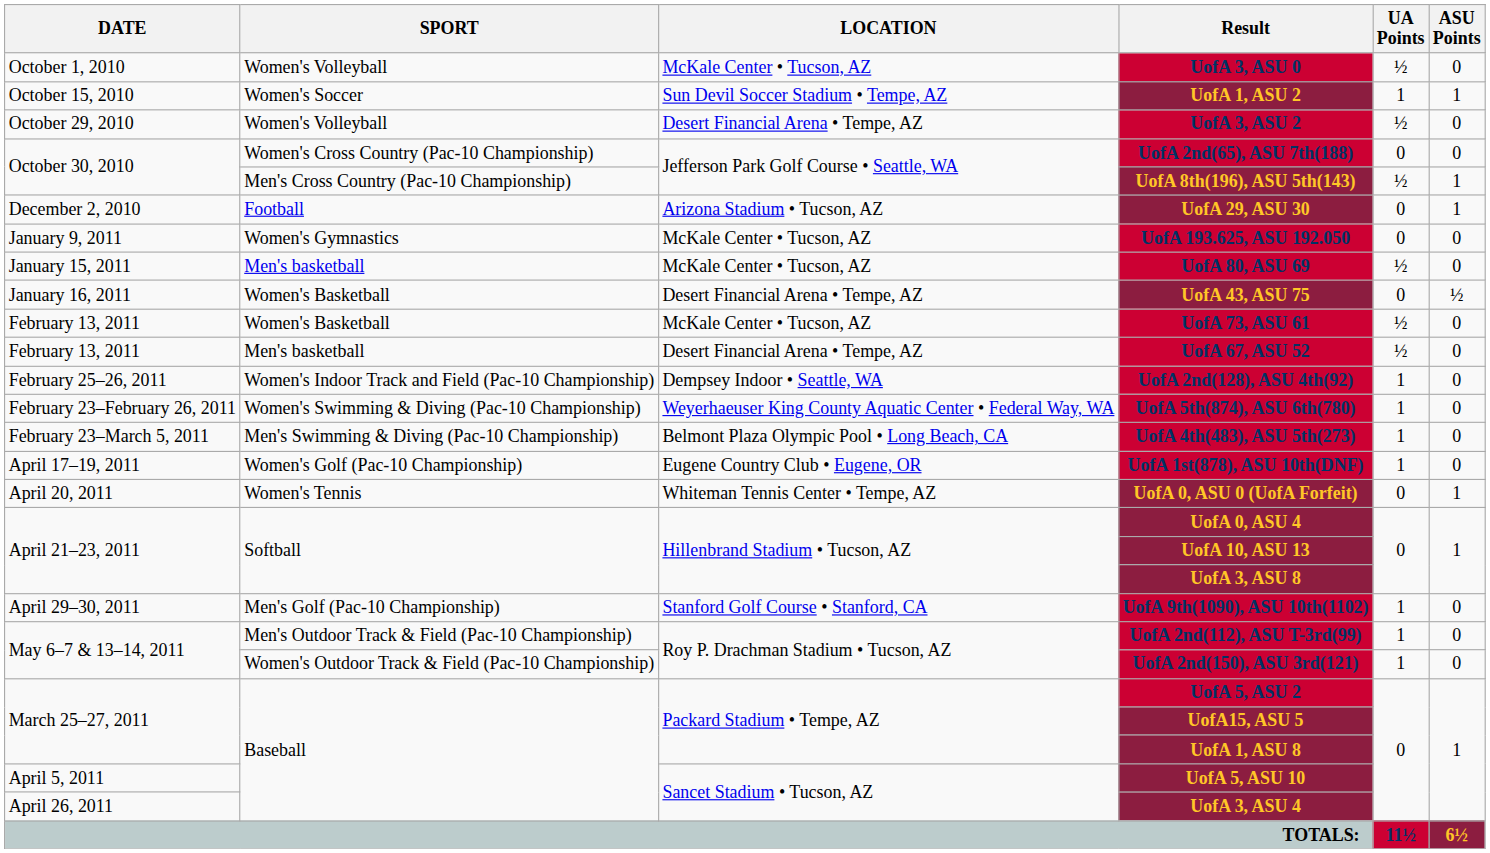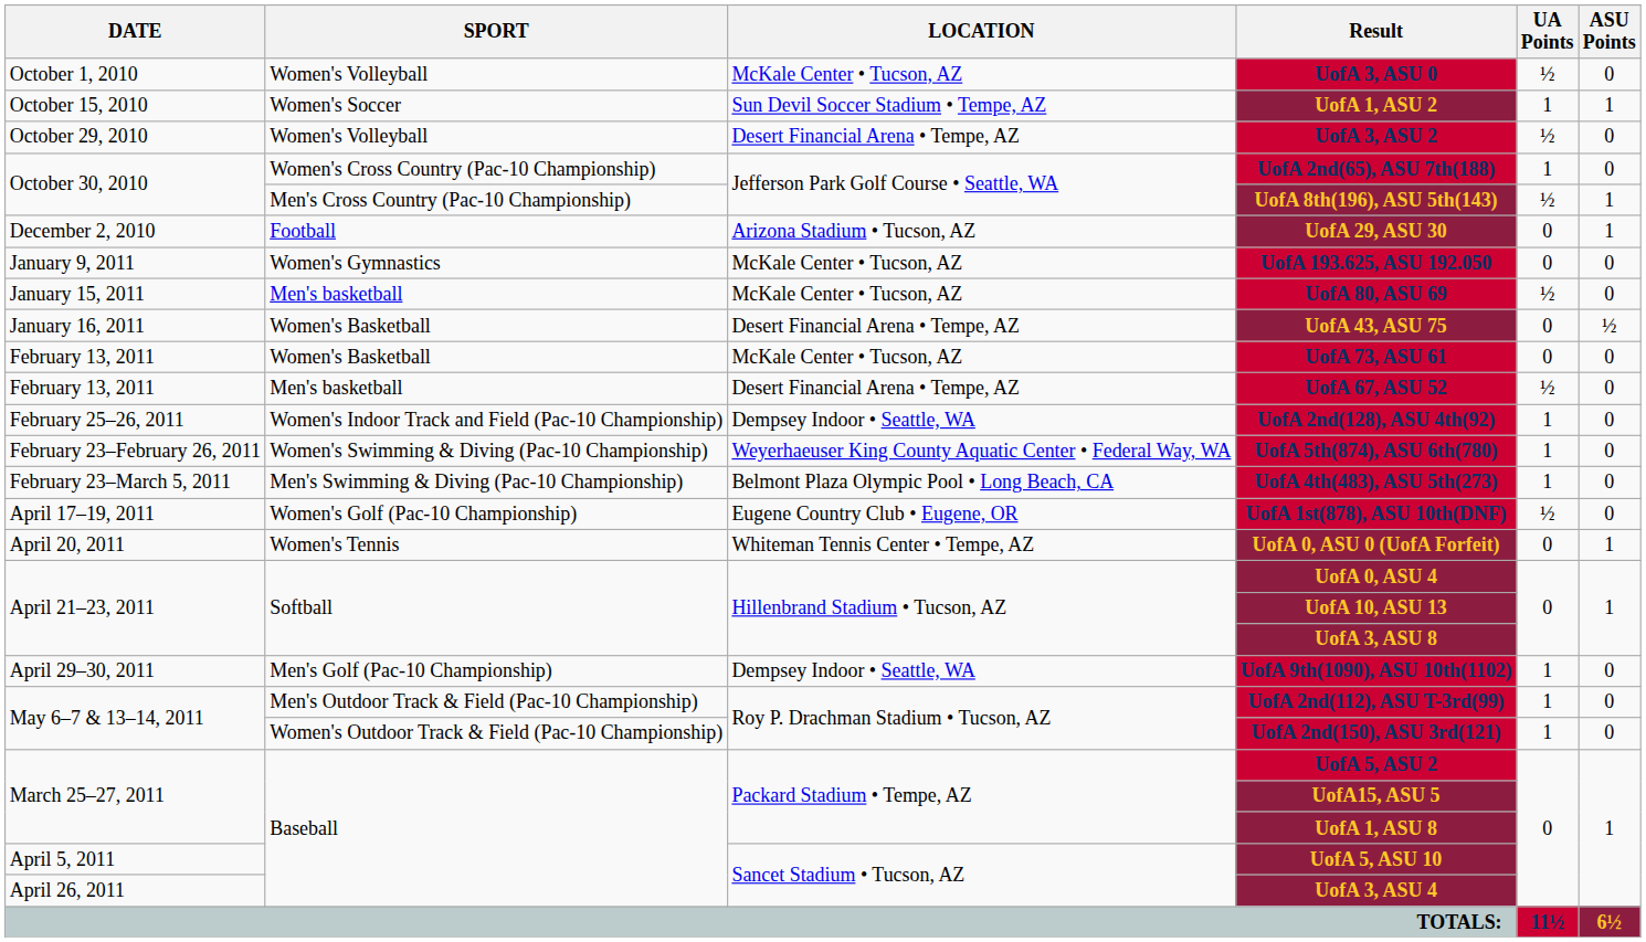UofA 2nd(65), ASU 7th(188) | UA Points: 0 -> 1
UofA 73, ASU 61 | UA Points: ½ -> 0
UofA 1st(878), ASU 10th(DNF) | UA Points: 1 -> ½
UofA 9th(1090), ASU 10th(1102) | LOCATION: Stanford Golf Course • Stanford, CA -> Dempsey Indoor • Seattle, WA
